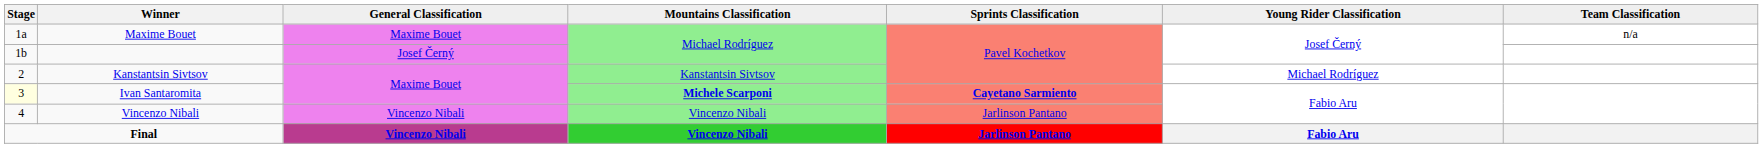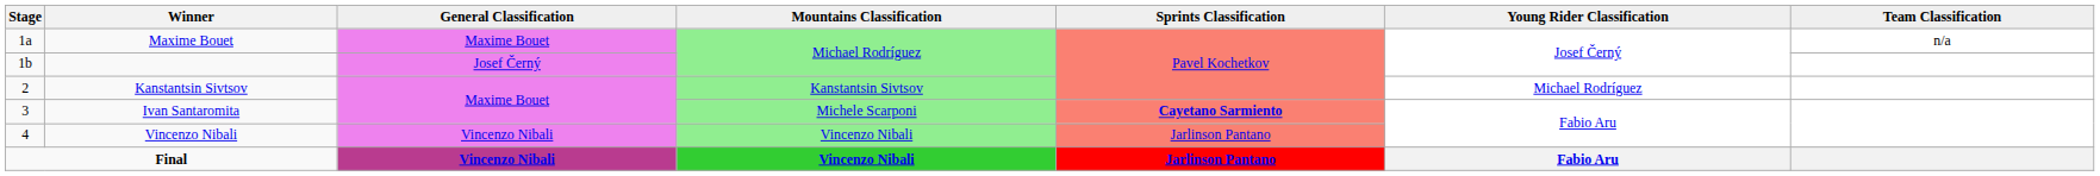Ivan Santaromita | Stage: lightyellow background -> no background
Ivan Santaromita | Mountains Classification: bold -> normal
